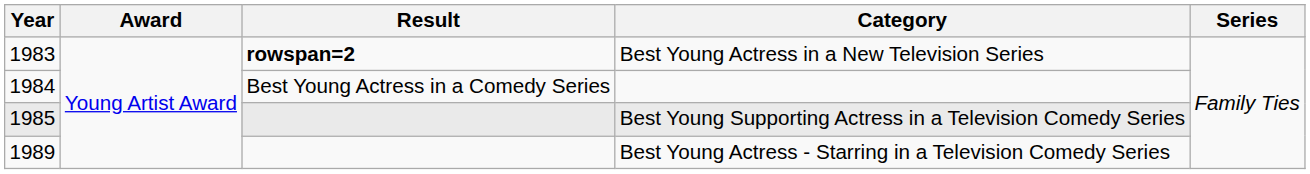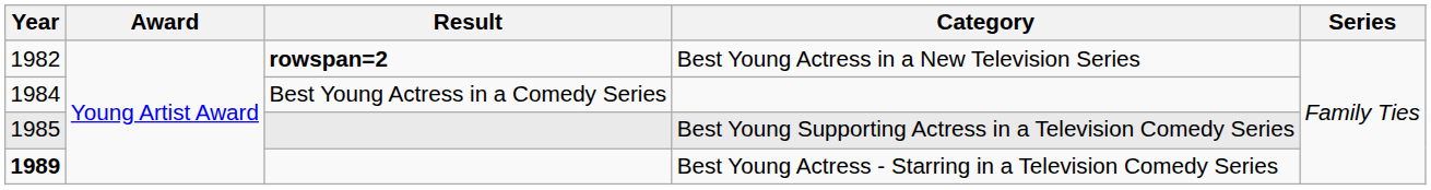Best Young Actress in a New Television Series | Year: 1983 -> 1982
Best Young Actress - Starring in a Television Comedy Series | Year: normal -> bold
